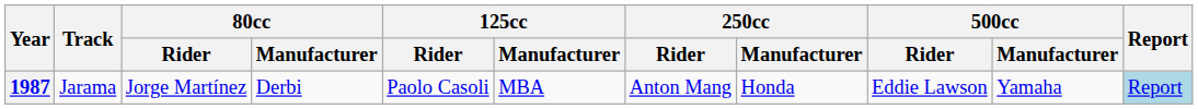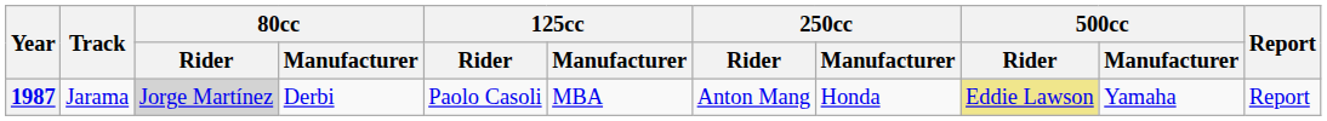1987 | 80cc / Rider: no background -> lightgrey background
1987 | 500cc / Rider: no background -> khaki background
1987 | Report: lightblue background -> no background
